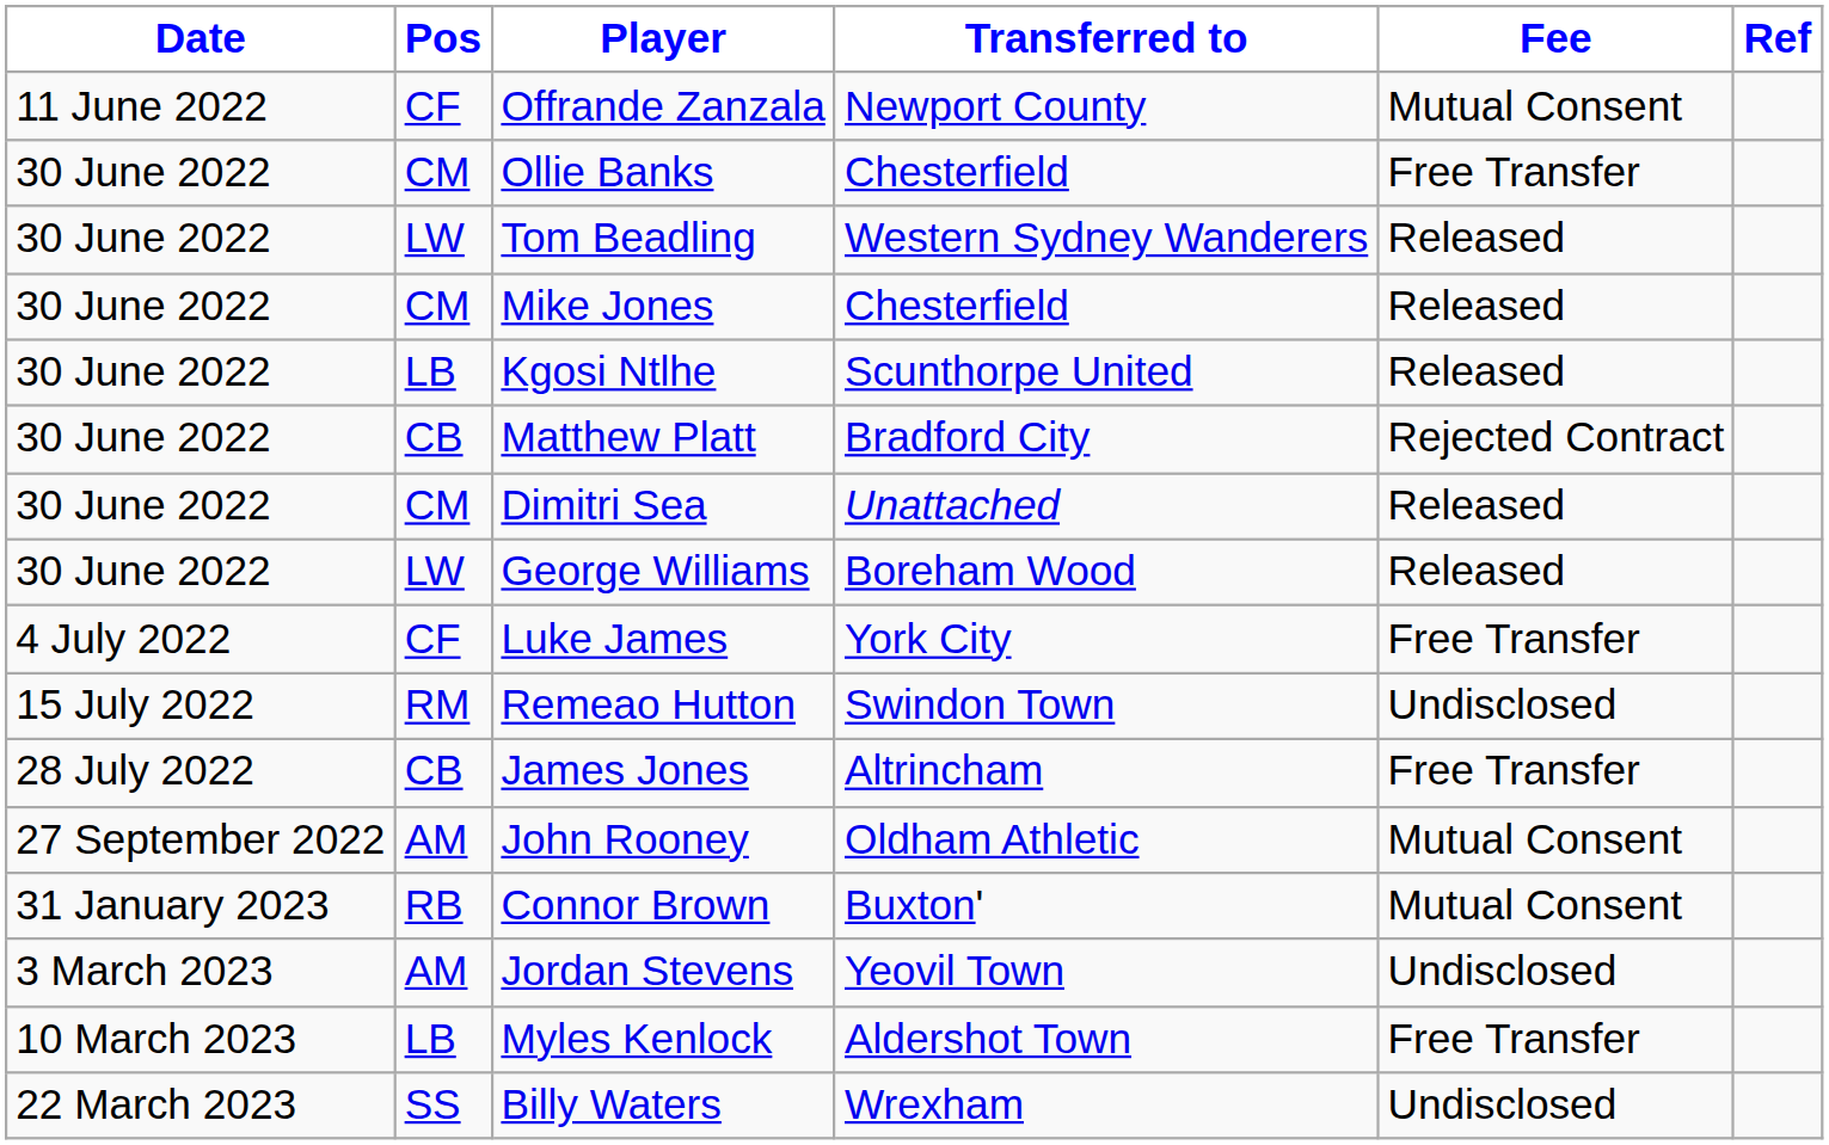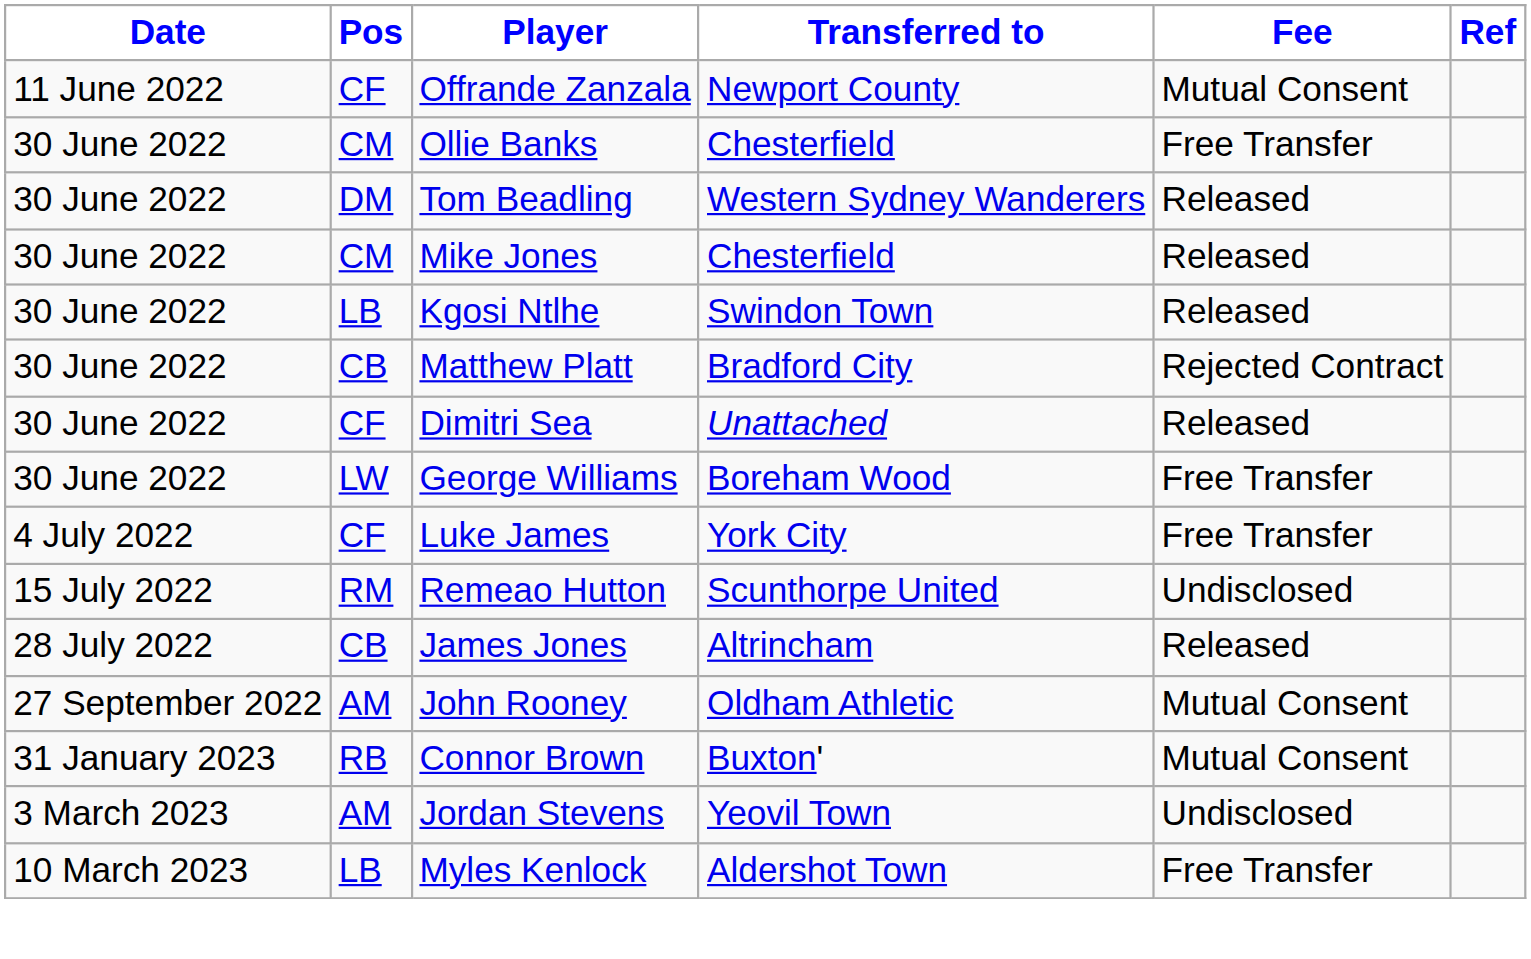Tom Beadling | Pos: LW -> DM
Kgosi Ntlhe | Transferred to: Scunthorpe United -> Swindon Town
Dimitri Sea | Pos: CM -> CF
George Williams | Fee: Released -> Free Transfer
Remeao Hutton | Transferred to: Swindon Town -> Scunthorpe United
James Jones | Fee: Free Transfer -> Released
- row: 22 March 2023 | SS | Billy Waters | Wrexham | Undisclosed
